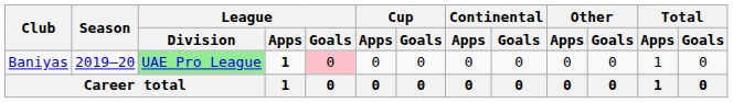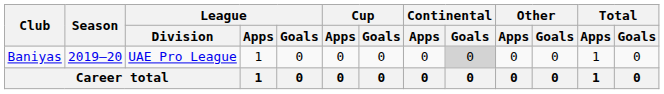Baniyas | League / Division: lightgreen background -> no background
Baniyas | League / Apps: bold -> normal
Baniyas | League / Goals: pink background -> no background
Baniyas | Continental / Goals: no background -> lightgrey background
